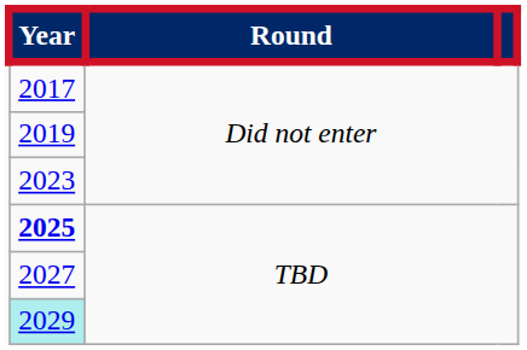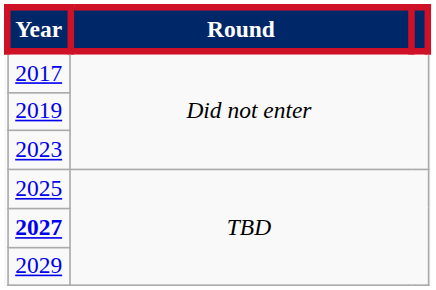2025 | Year: bold -> normal
2027 | Year: normal -> bold
2029 | Year: paleturquoise background -> no background
